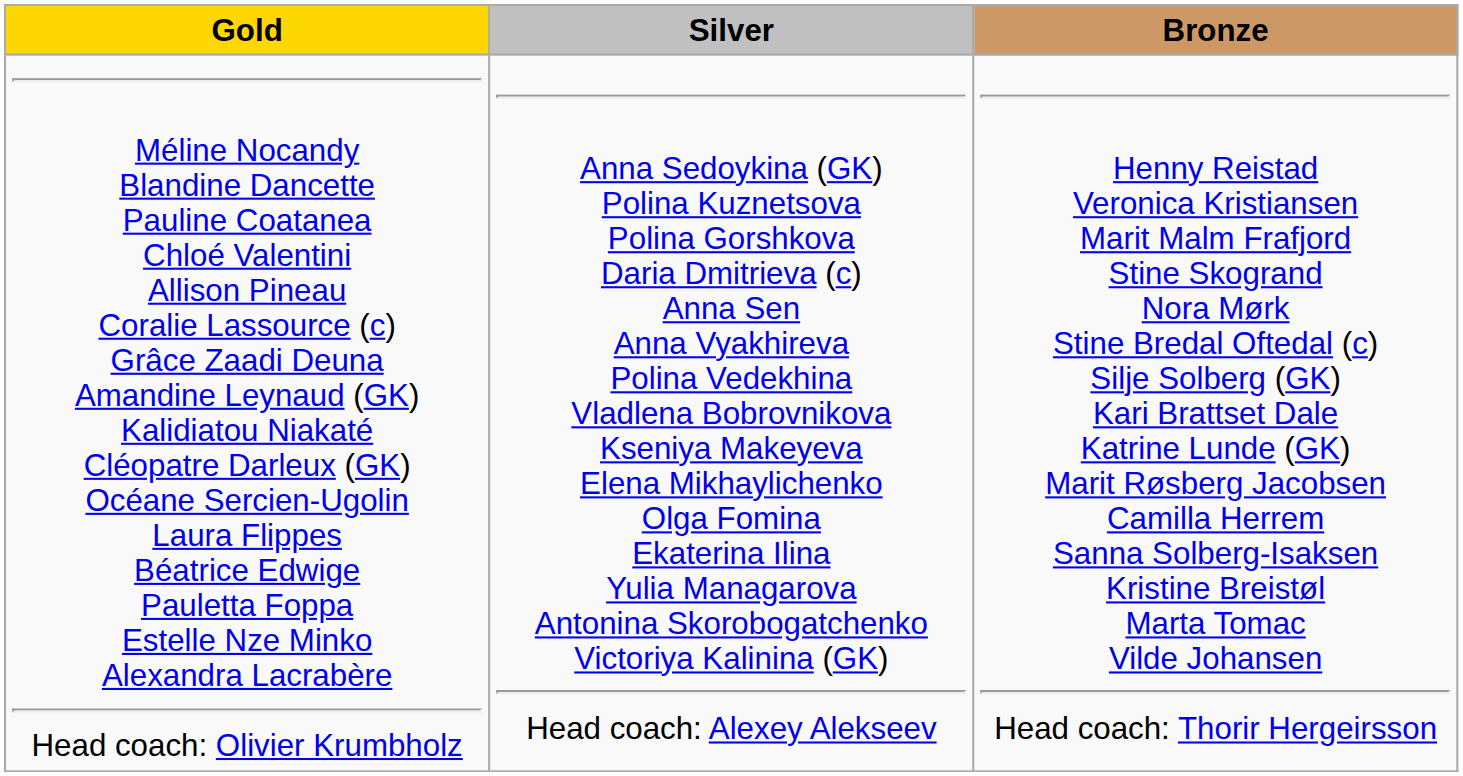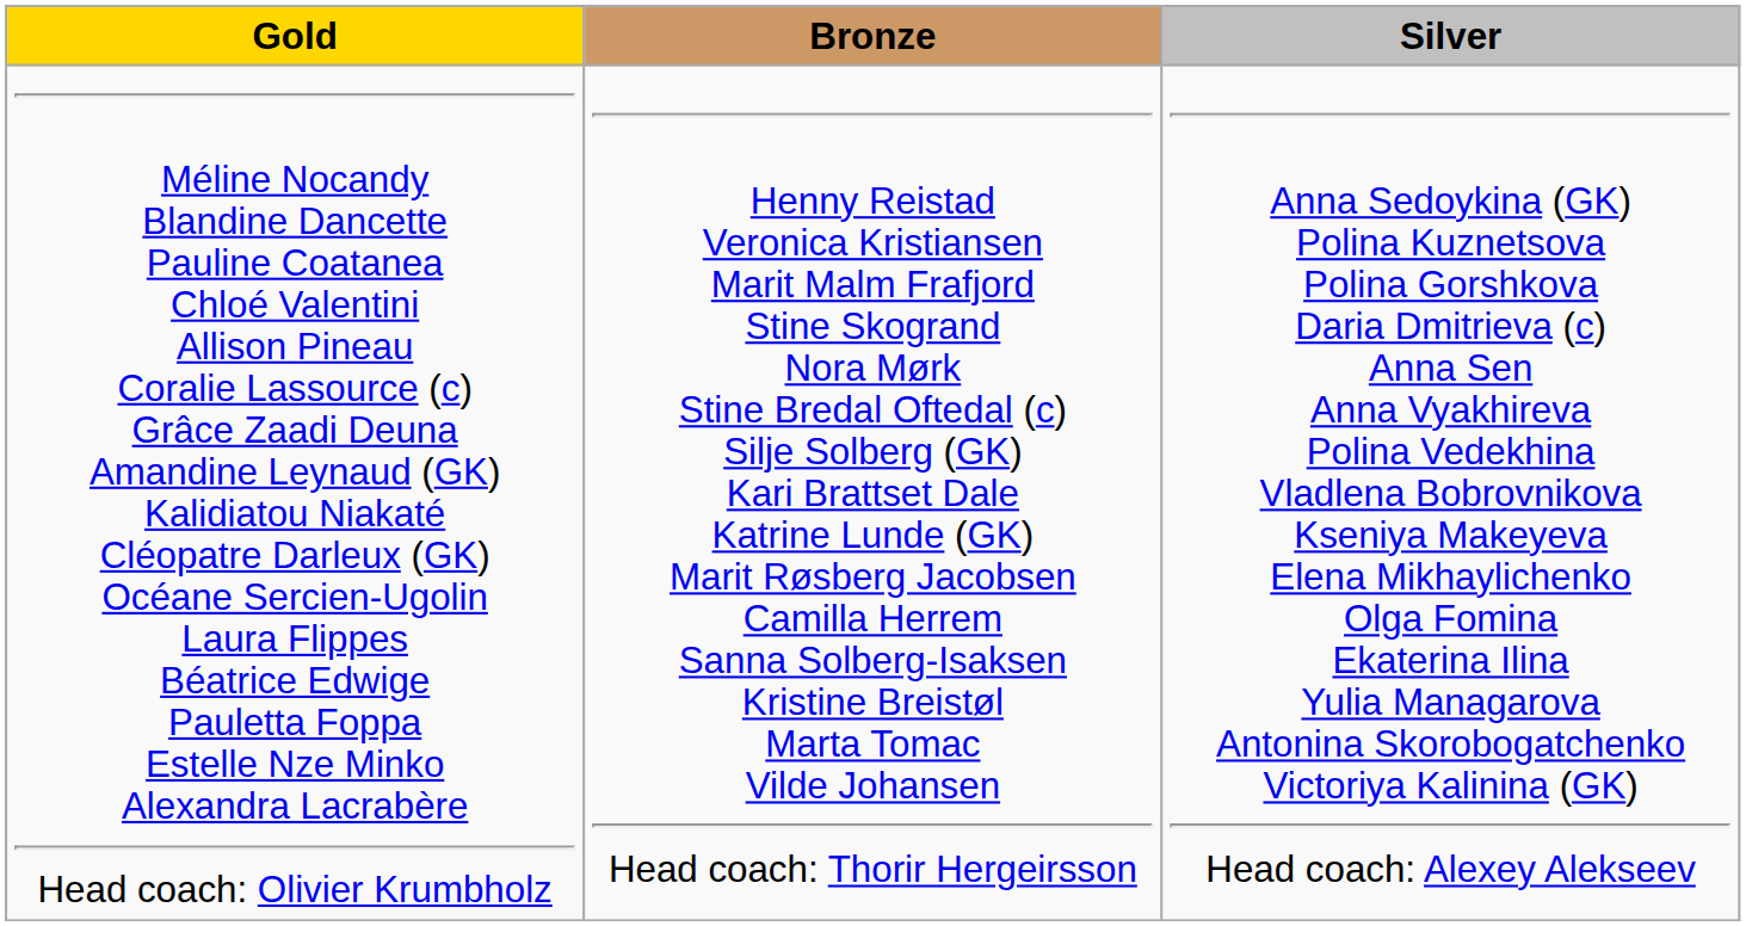columns swapped: Silver <-> Bronze
